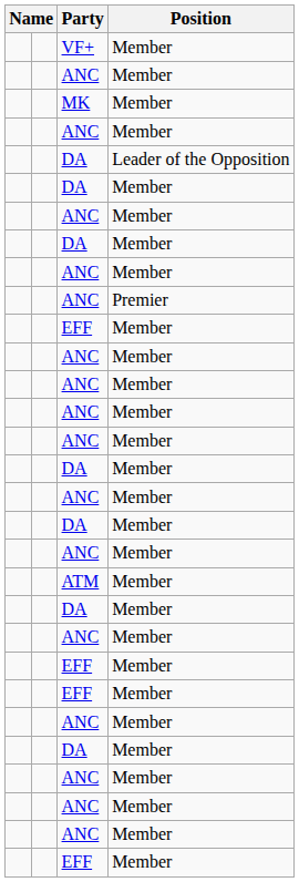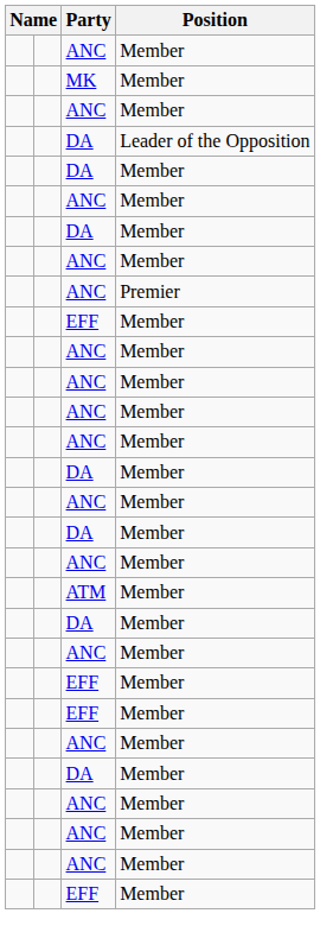- row: VF+ | Member
